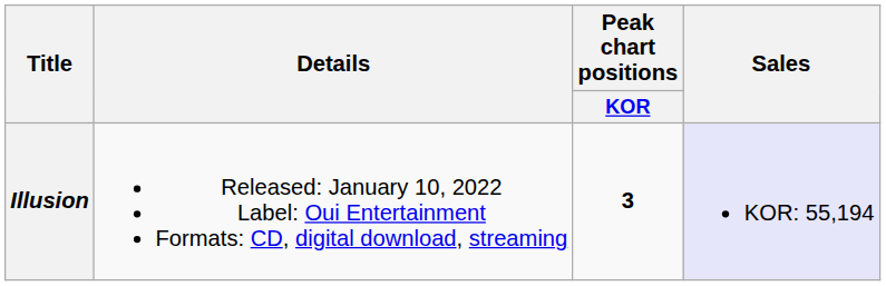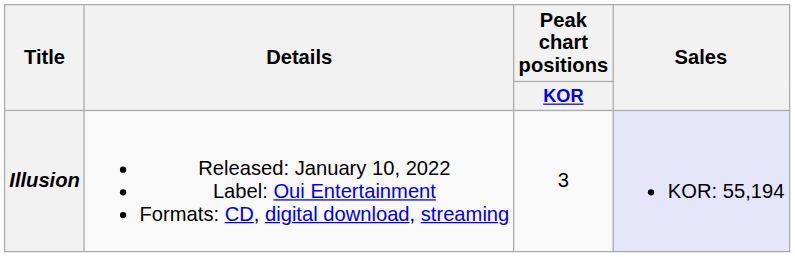Illusion | Peak chart positions / KOR: bold -> normal
